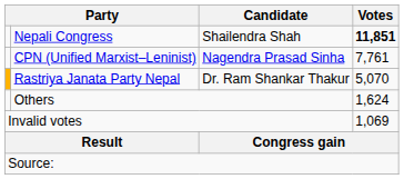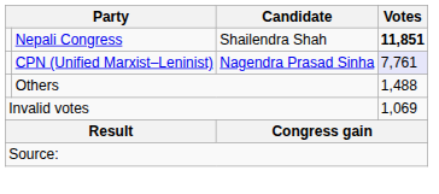CPN (Unified Marxist–Leninist) | Votes: no background -> lavender background
- row: Rastriya Janata Party Nepal | Dr. Ram Shankar Thakur | 5,070
Others | Votes: 1,624 -> 1,488
